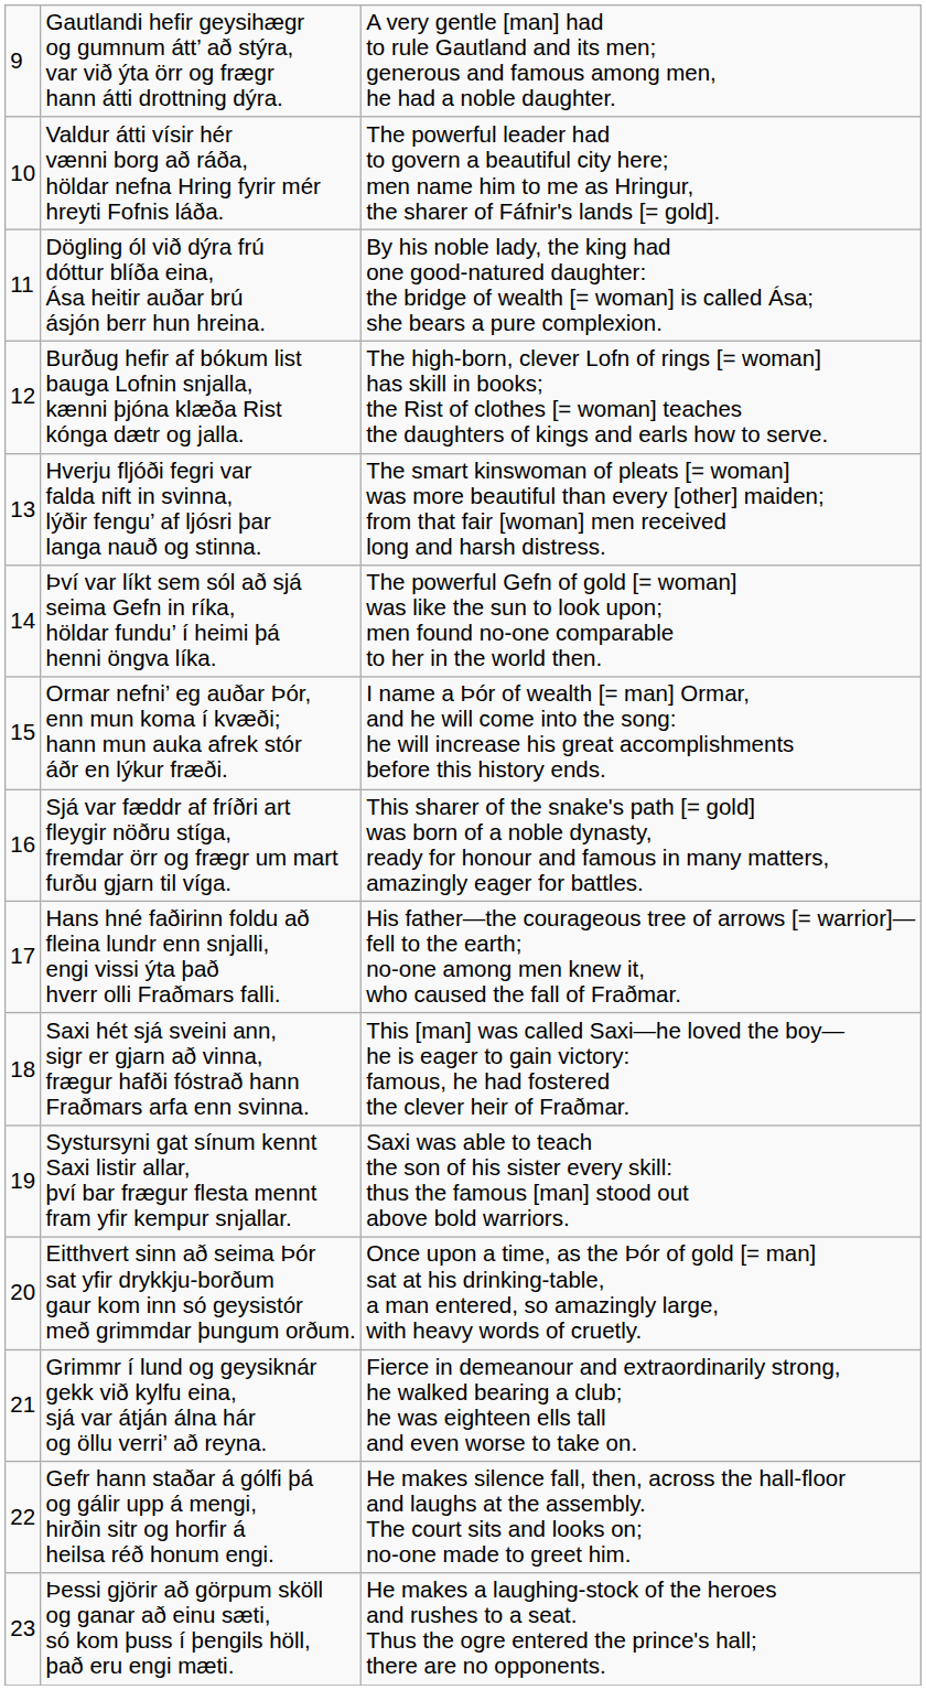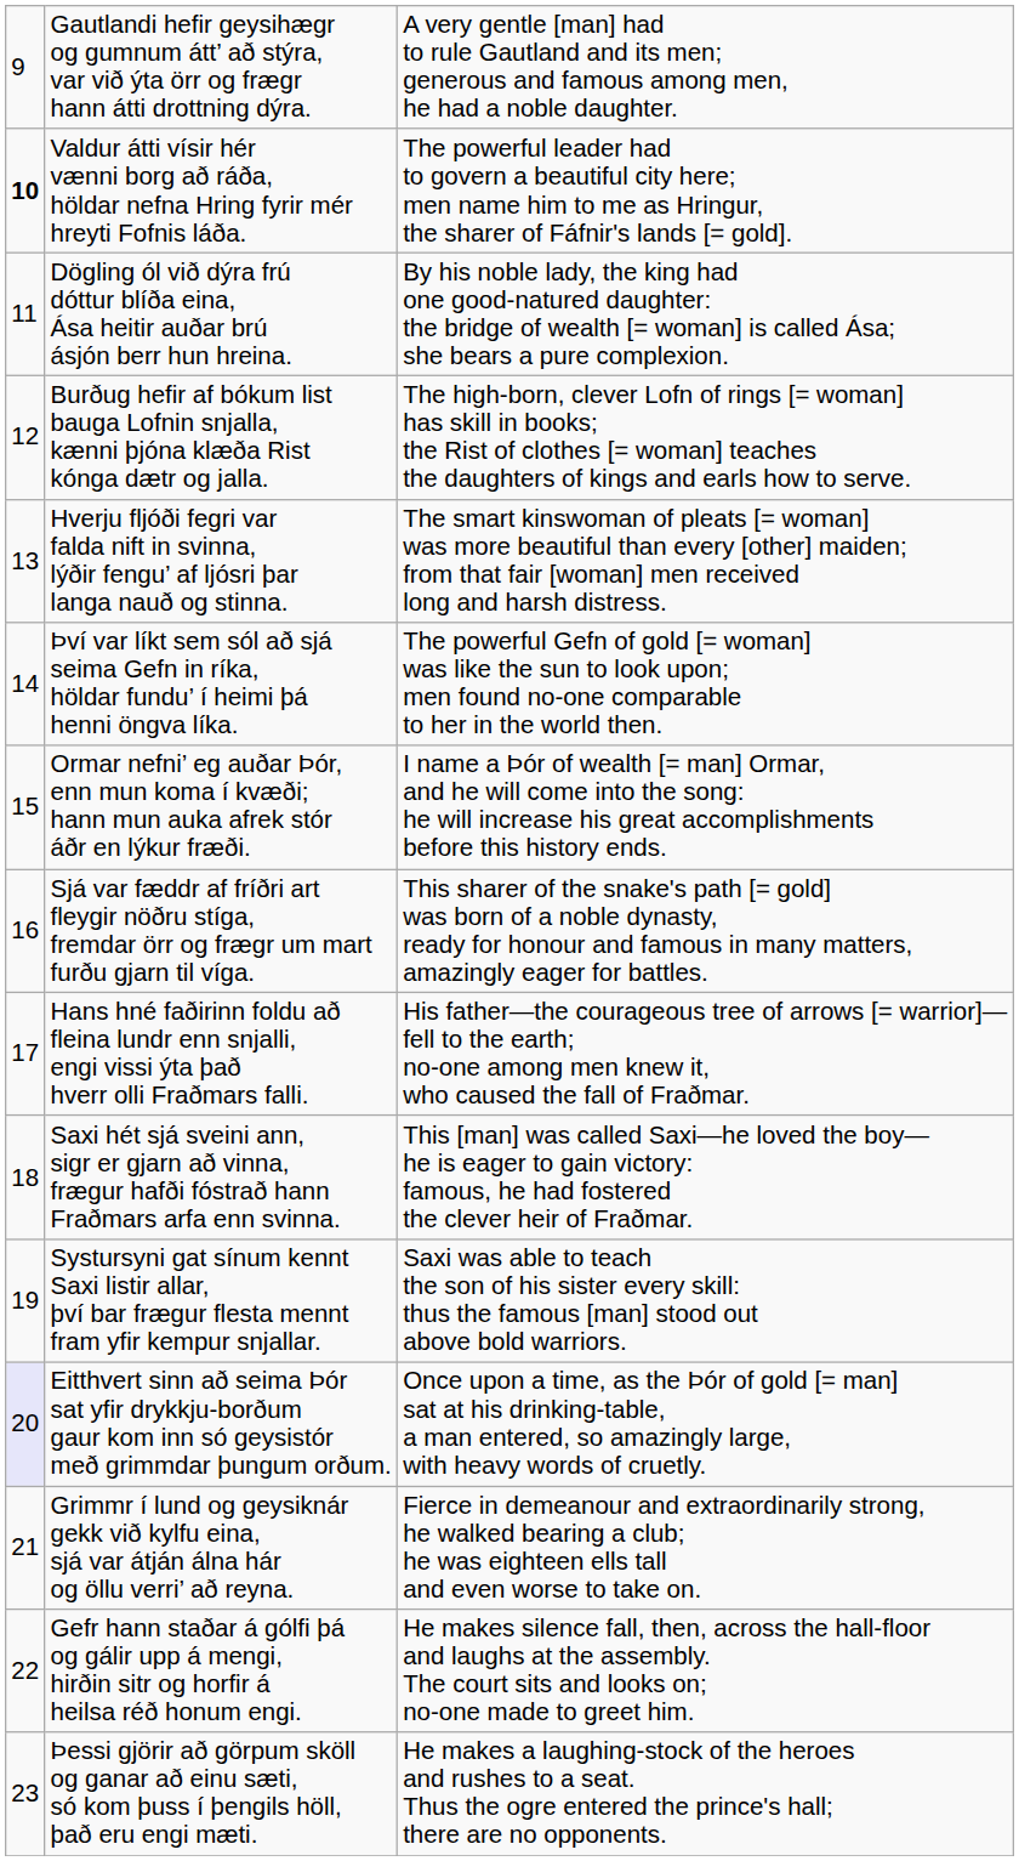row 2 | column 1: normal -> bold
row 12 | column 1: no background -> lavender background
